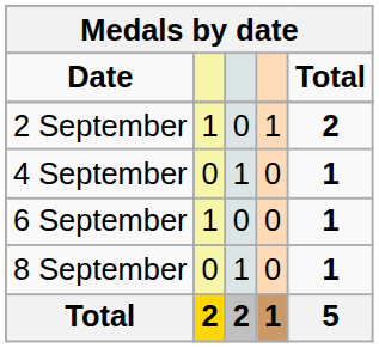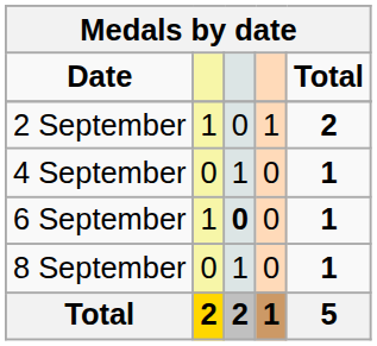6 September | column 3: normal -> bold
